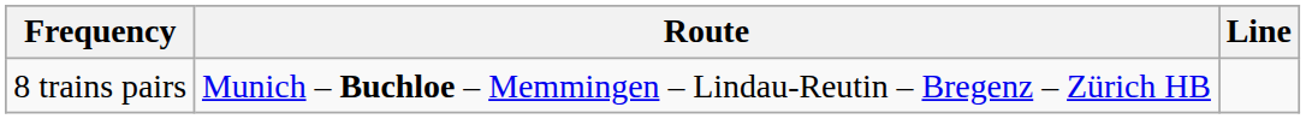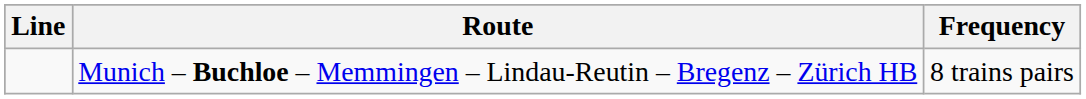columns swapped: Line <-> Frequency
